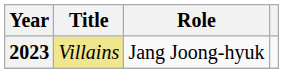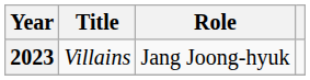2023 | Title: khaki background -> no background
